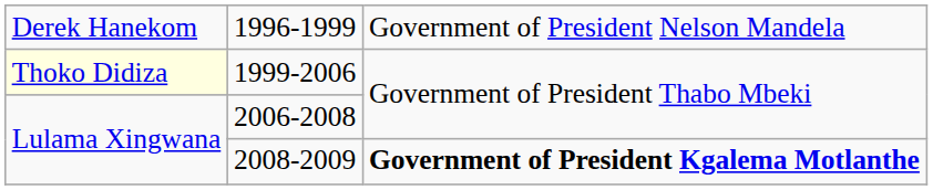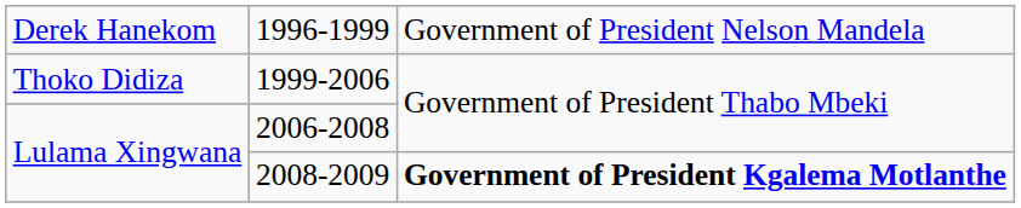1999-2006 | column 1: lightyellow background -> no background
